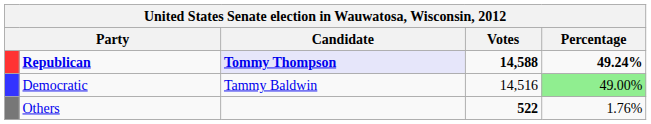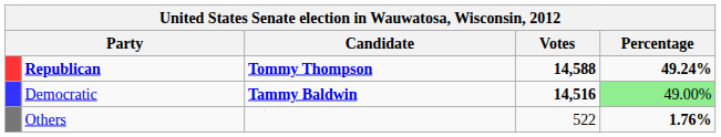Republican | Candidate: lavender background -> no background
Democratic | Candidate: normal -> bold
Democratic | Votes: normal -> bold
Others | Votes: bold -> normal
Others | Percentage: normal -> bold
